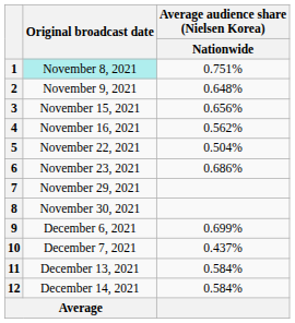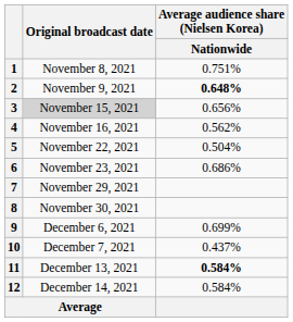1 | Original broadcast date: paleturquoise background -> no background
2 | Average audience share (Nielsen Korea) / Nationwide: normal -> bold
3 | Original broadcast date: no background -> lightgrey background
11 | Average audience share (Nielsen Korea) / Nationwide: normal -> bold
